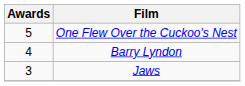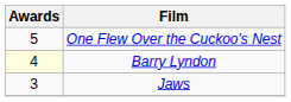Barry Lyndon | Awards: no background -> lightyellow background
